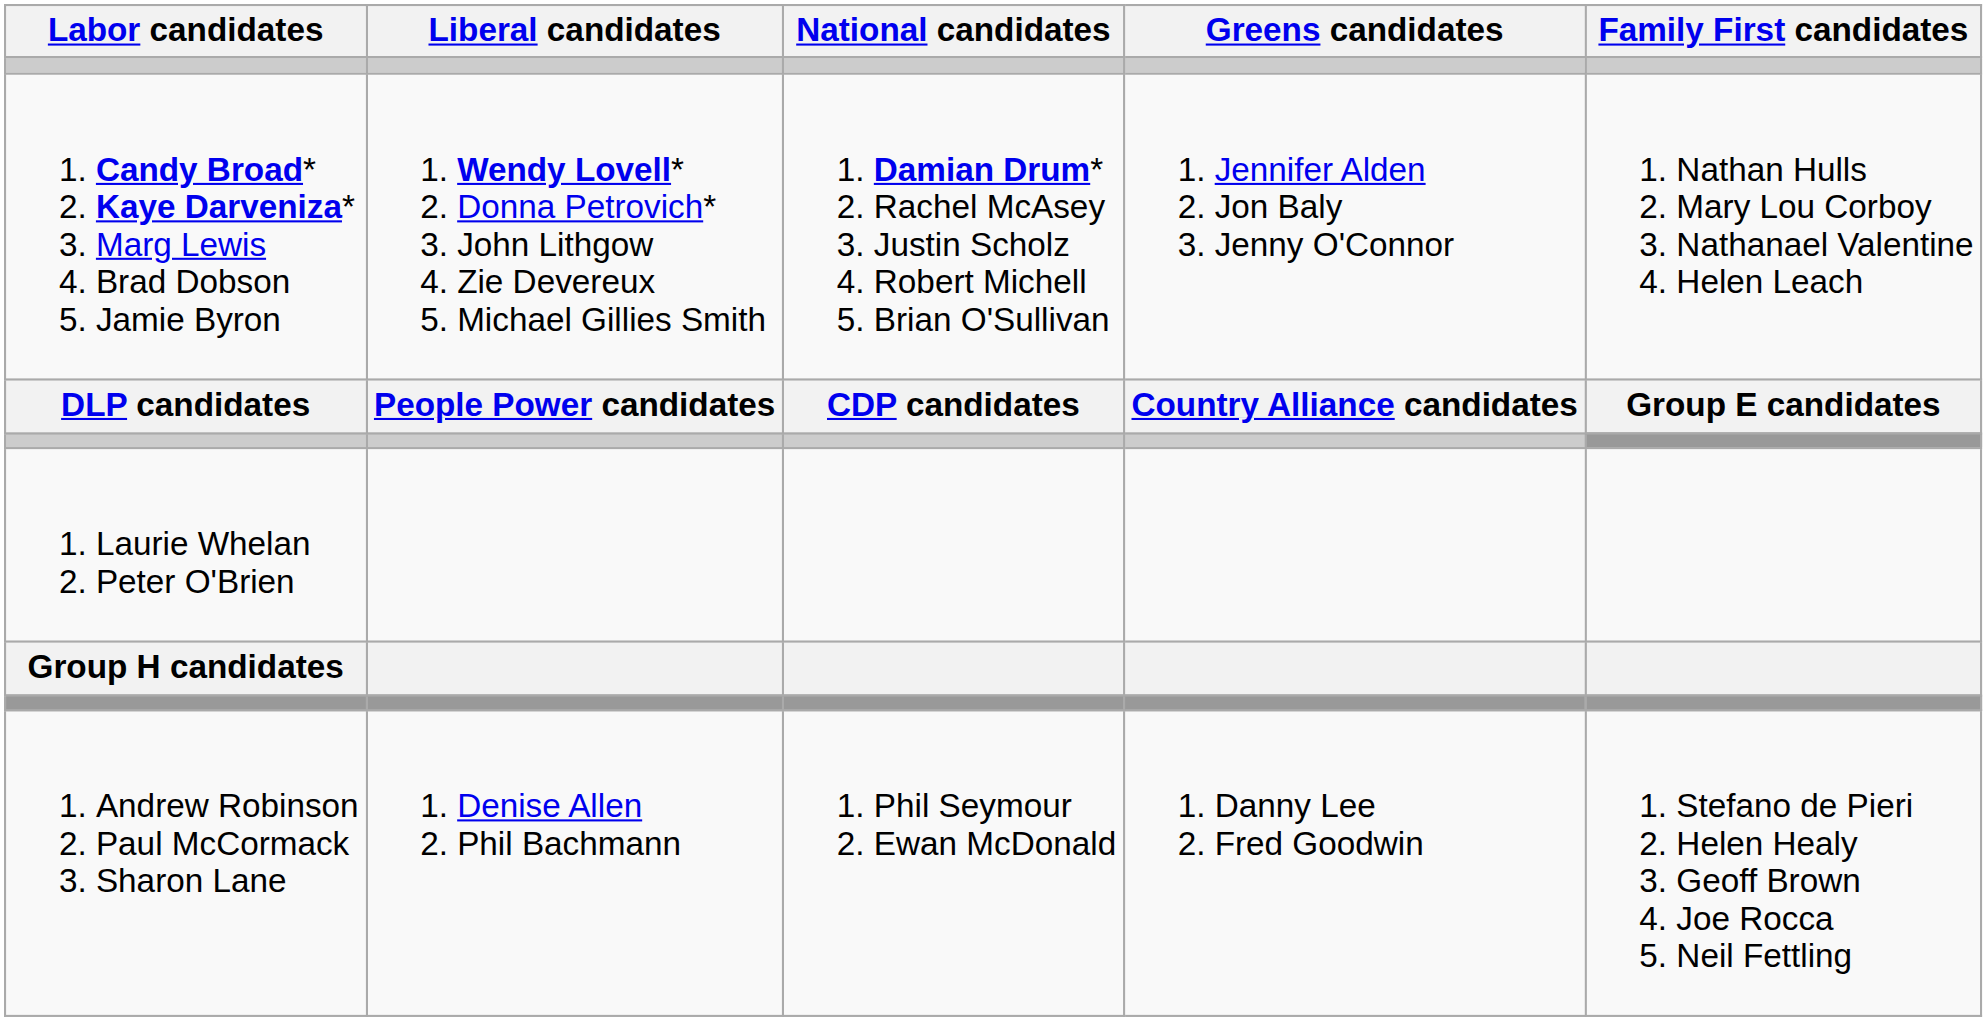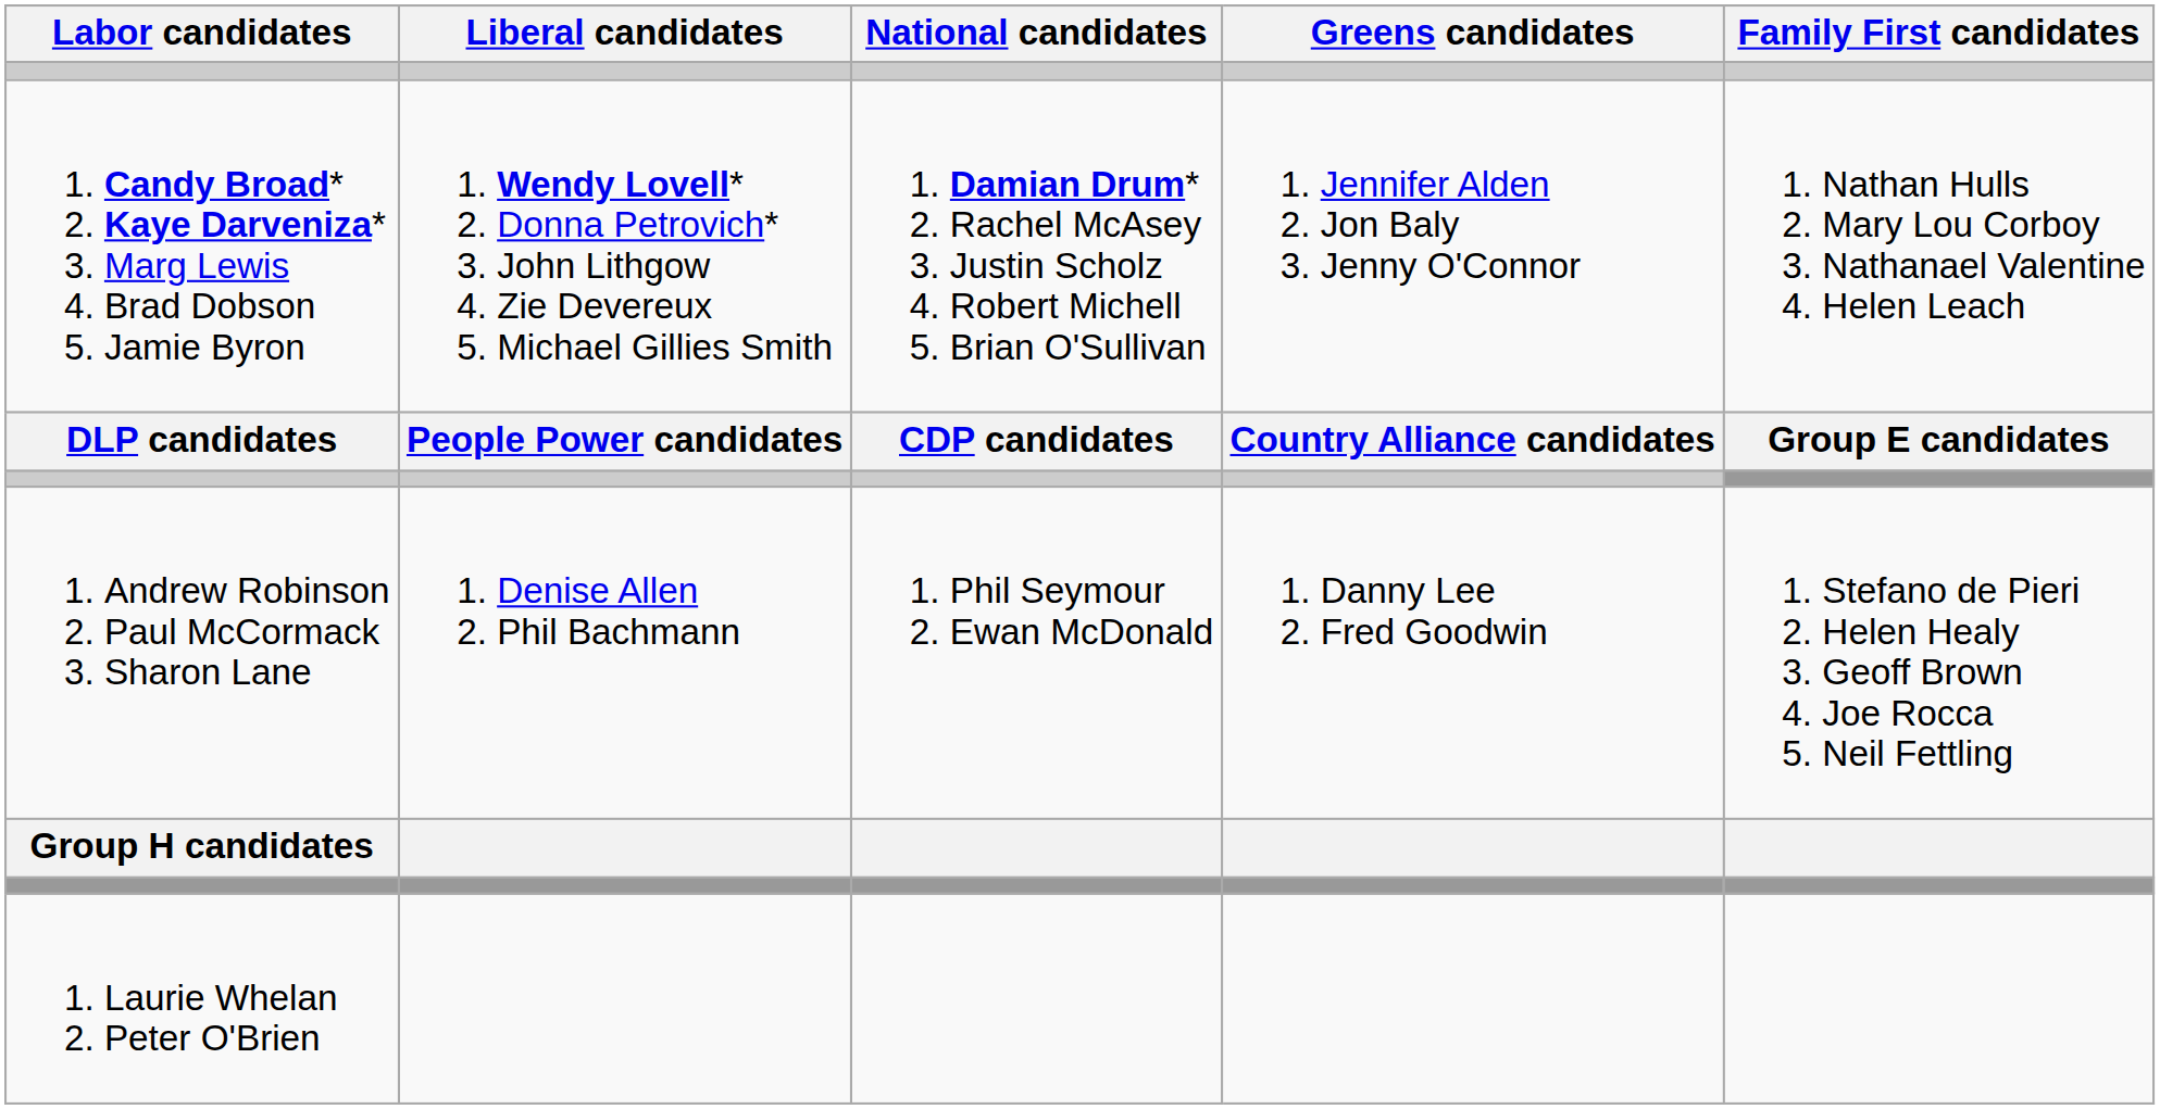rows swapped: Andrew Robinson Paul McCormack Sharon Lane <-> Laurie Whelan Peter O'Brien
